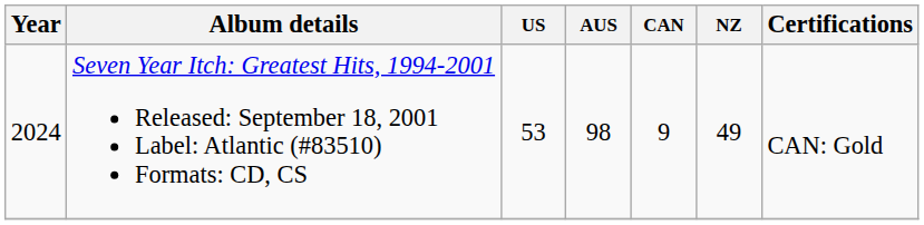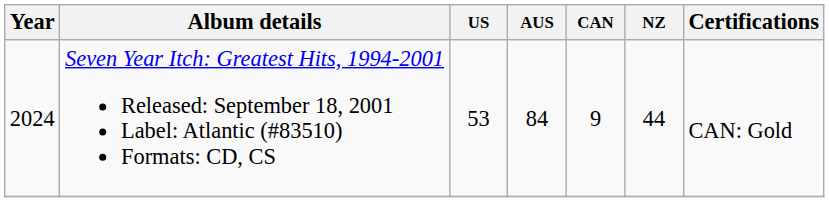row 2 | AUS: 98 -> 84
row 2 | NZ: 49 -> 44
